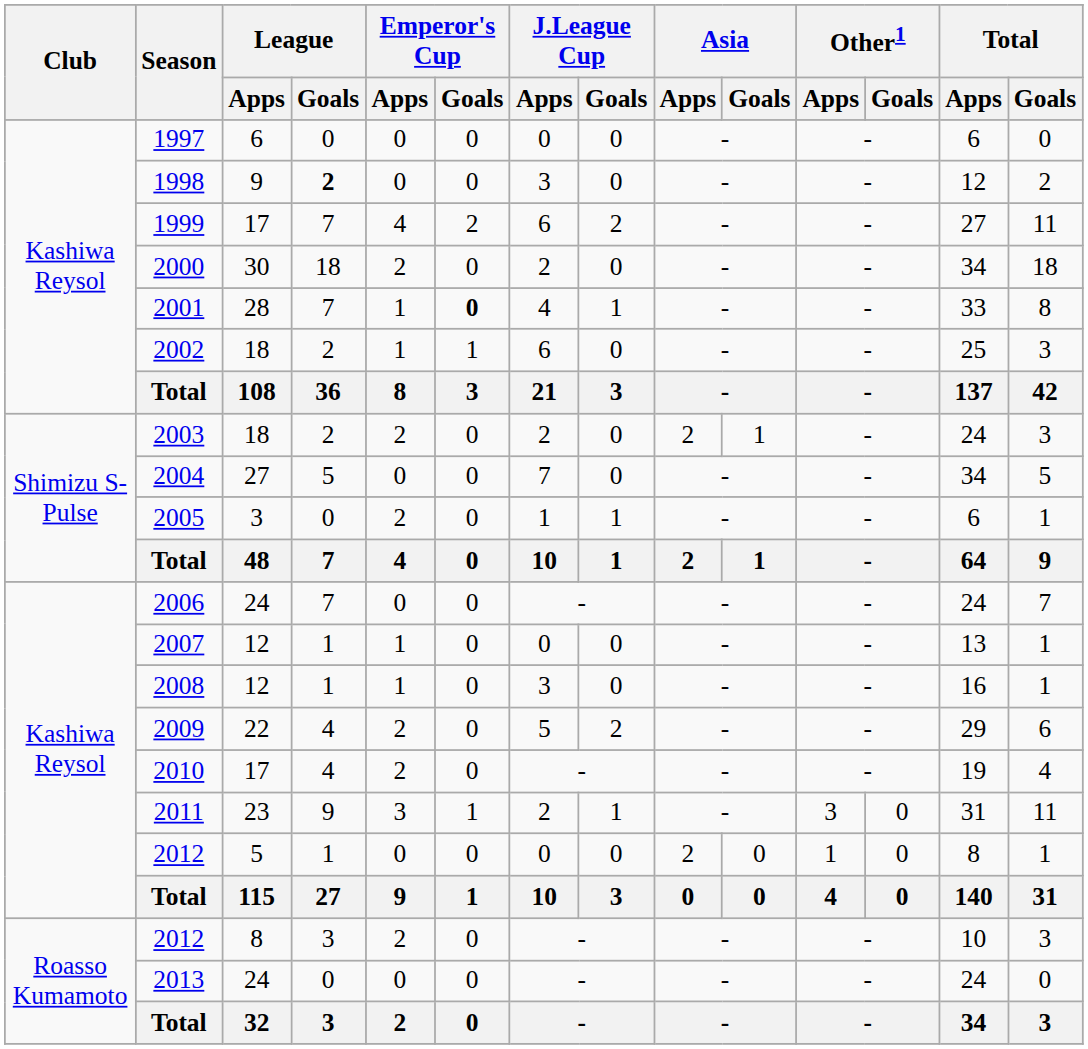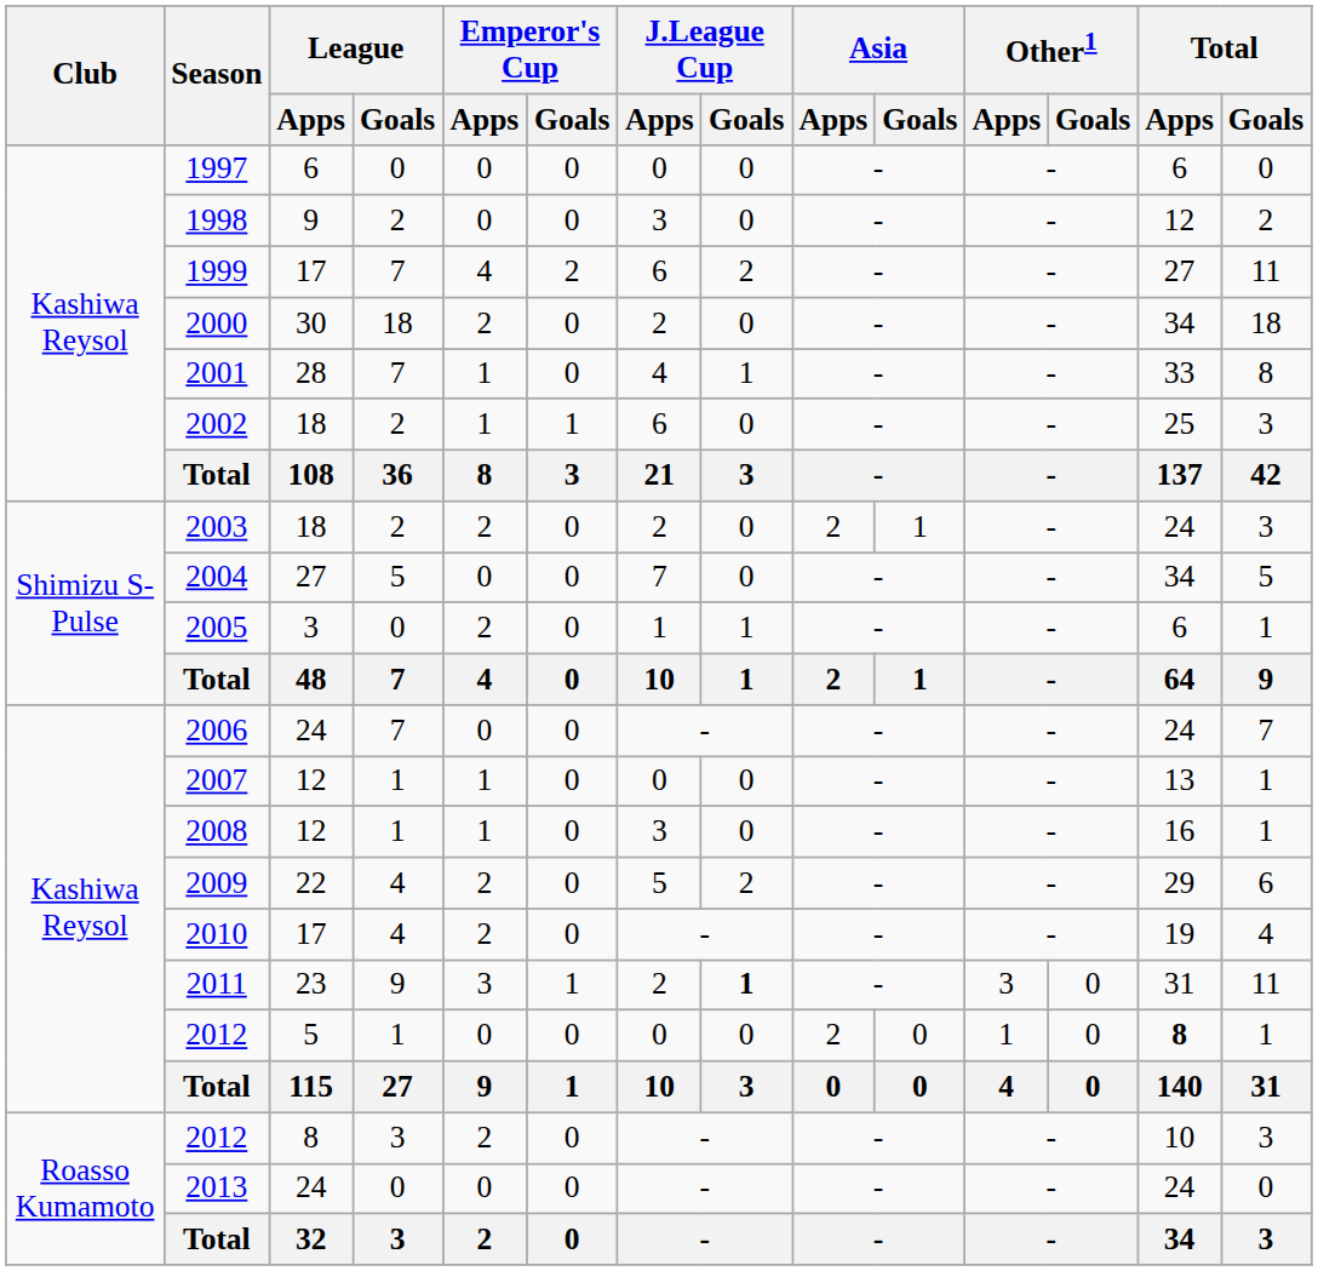1998 | League / Goals: bold -> normal
2001 | Emperor's Cup / Goals: bold -> normal
2011 | J.League Cup / Goals: normal -> bold
2012 / 5 | Total / Apps: normal -> bold
